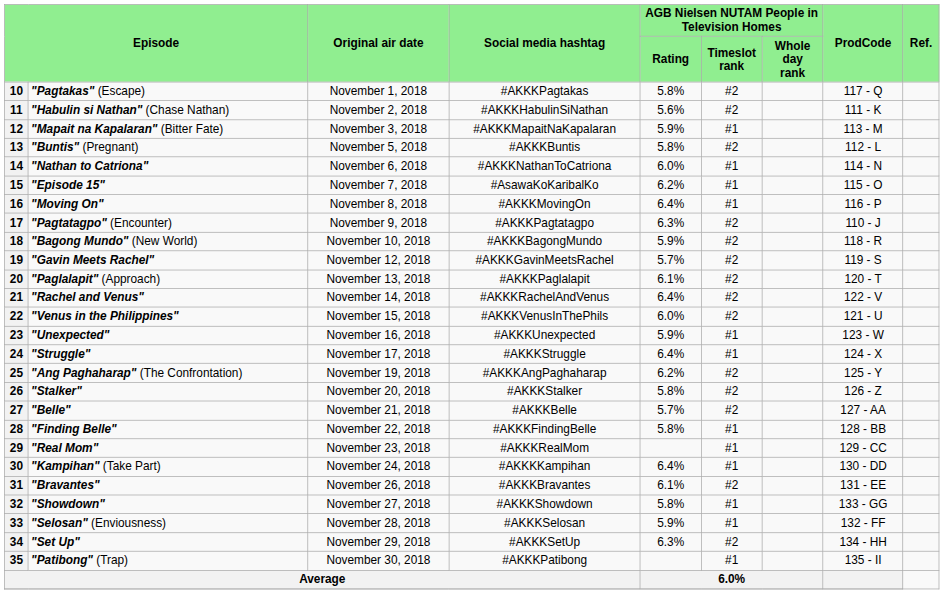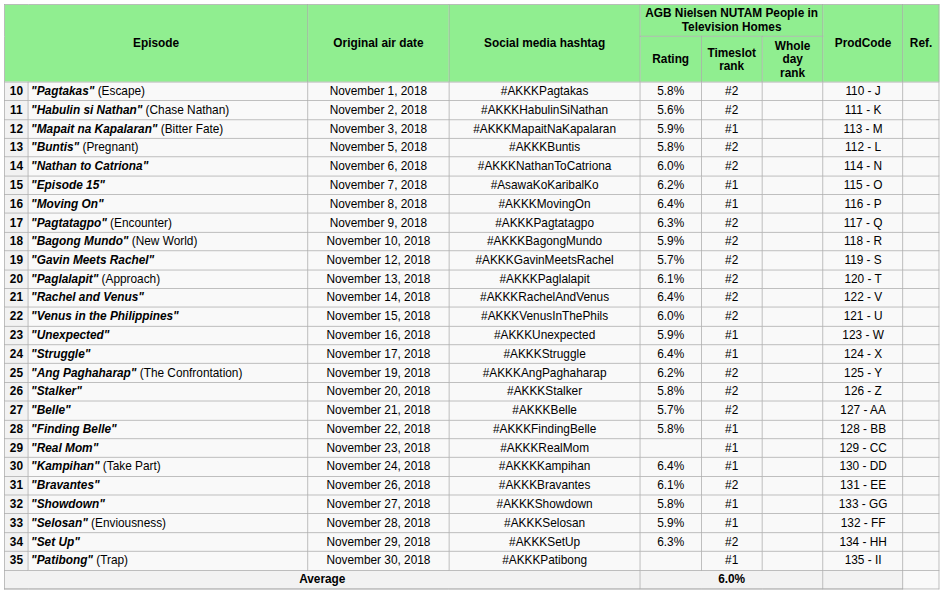10 | ProdCode: 117 - Q -> 110 - J
14 | AGB Nielsen NUTAM People in Television Homes / Timeslot rank: #1 -> #2
17 | ProdCode: 110 - J -> 117 - Q
